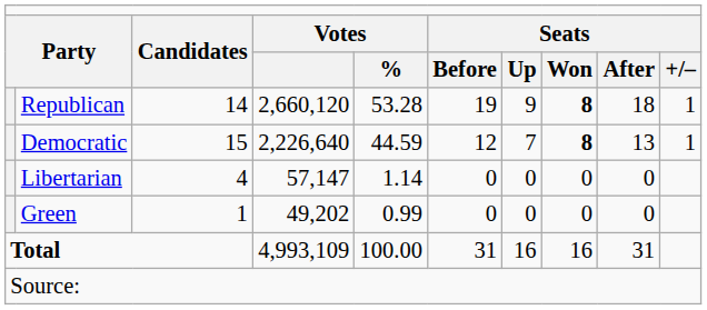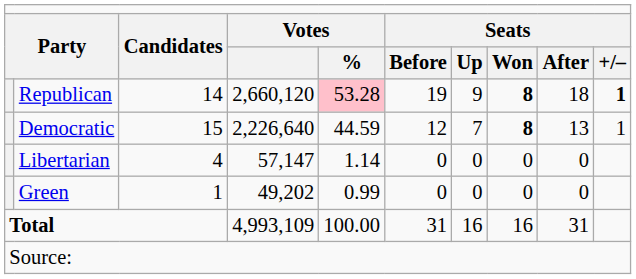Republican | column 5: no background -> pink background
Republican | column 10: normal -> bold
